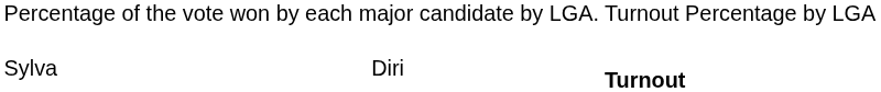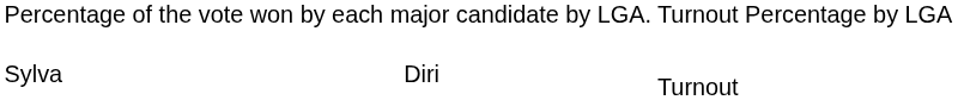Sylva | column 3: bold -> normal
